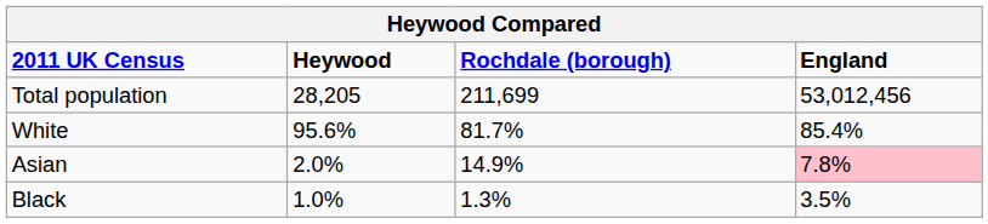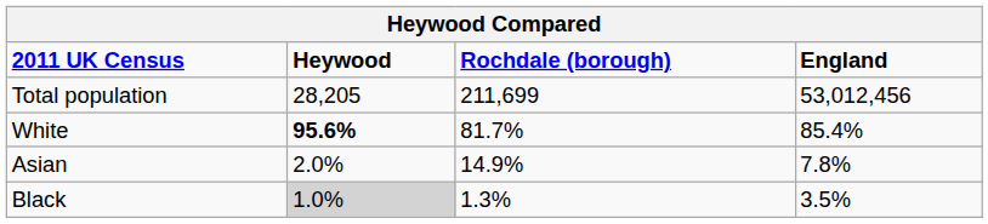White | Heywood: normal -> bold
Asian | England: pink background -> no background
Black | Heywood: no background -> lightgrey background
